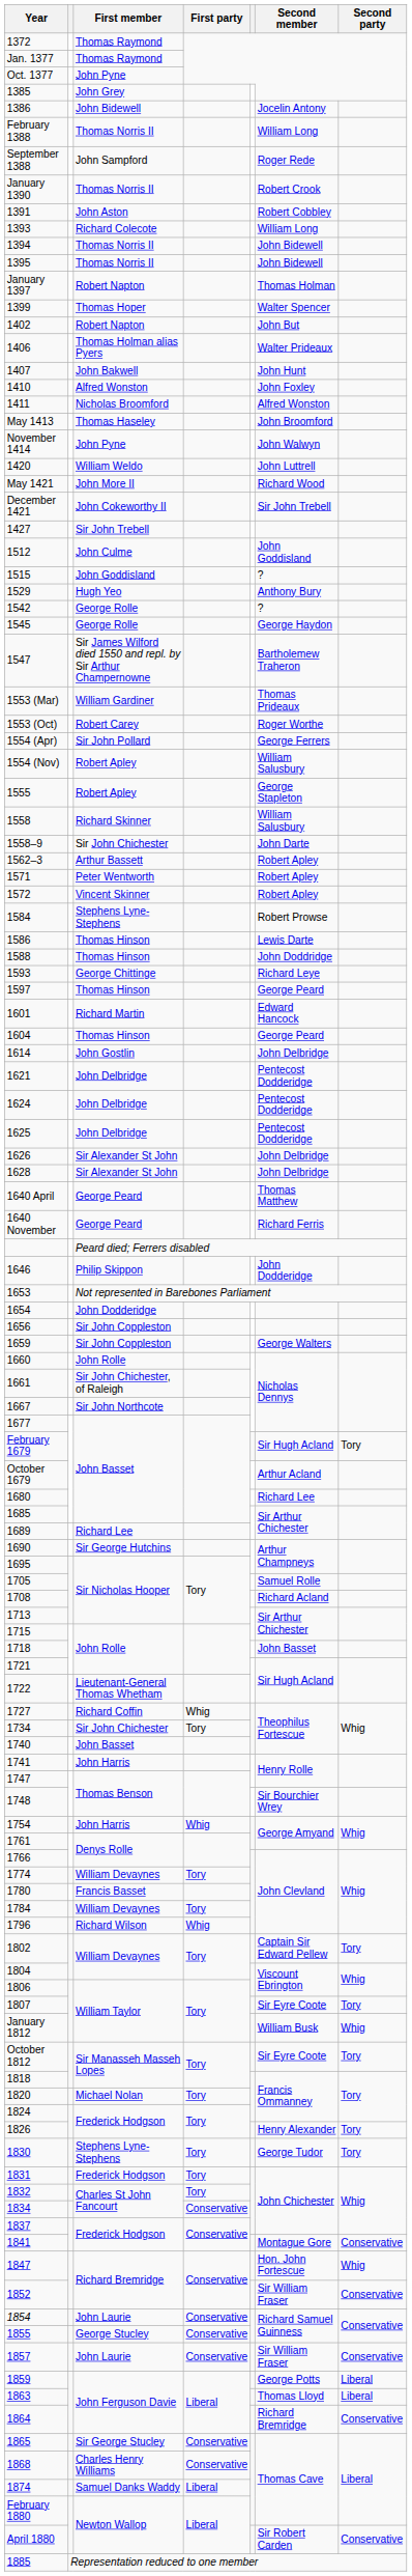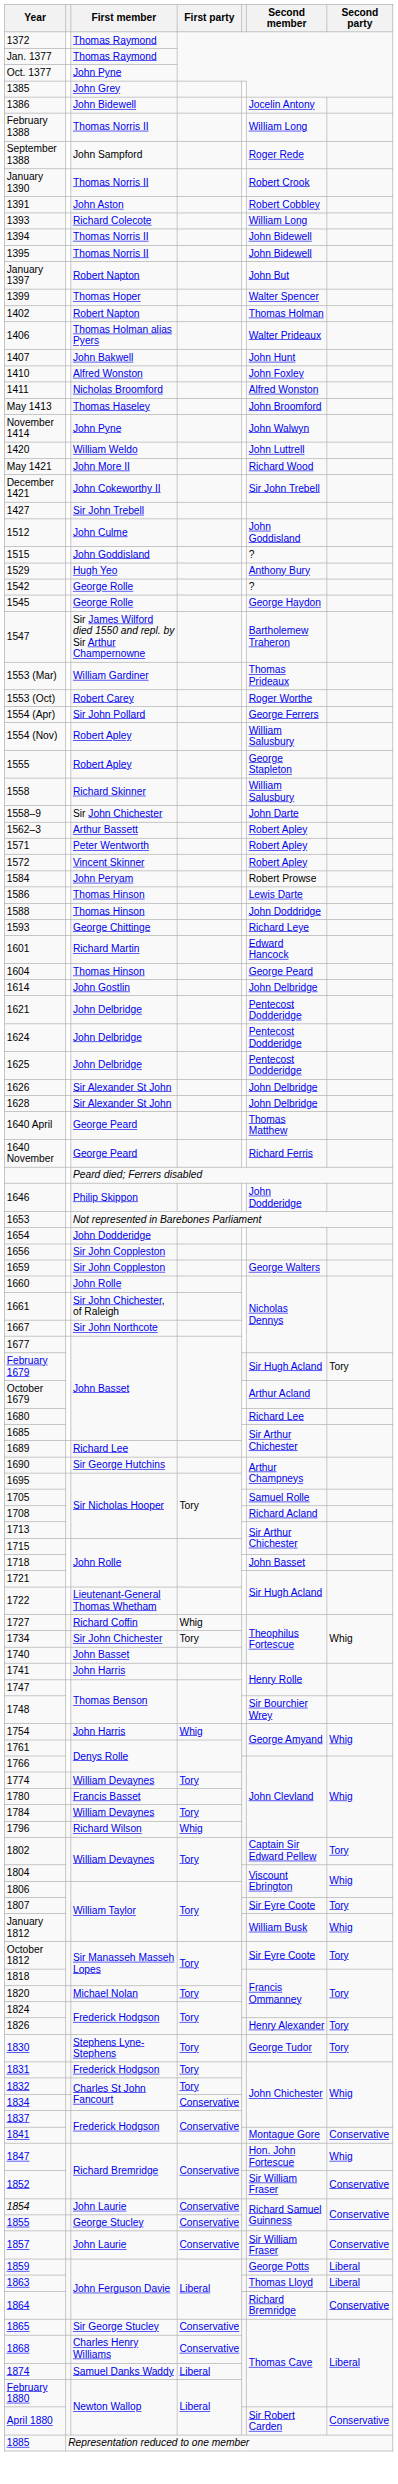January 1397 | Second member: Thomas Holman -> John But
1402 | Second member: John But -> Thomas Holman
1584 | First member: Stephens Lyne-Stephens -> John Peryam
- row: 1597 | Thomas Hinson | George Peard
